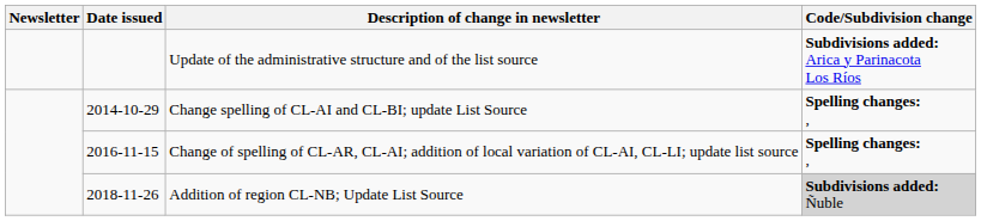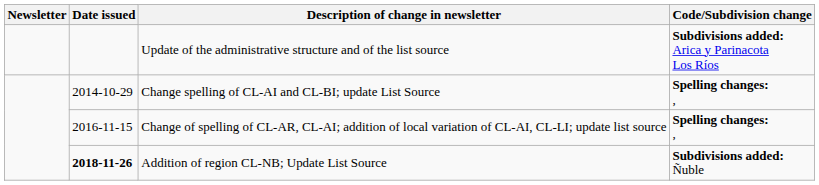Addition of region CL-NB; Update List Source | Date issued: normal -> bold
Addition of region CL-NB; Update List Source | Code/Subdivision change: lightgrey background -> no background
